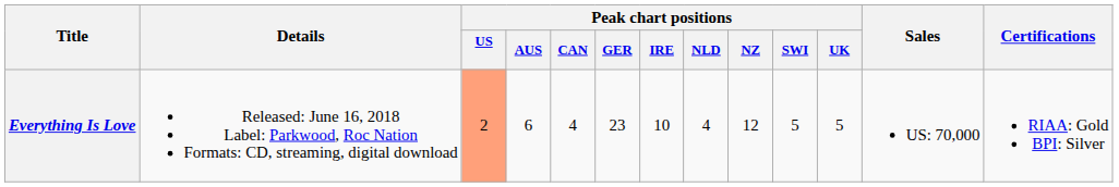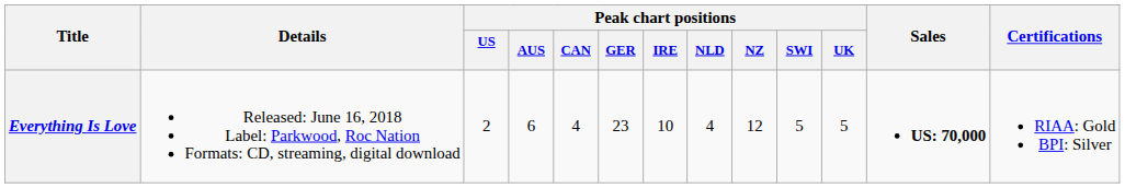Everything Is Love | Peak chart positions / US: lightsalmon background -> no background
Everything Is Love | Sales: normal -> bold
